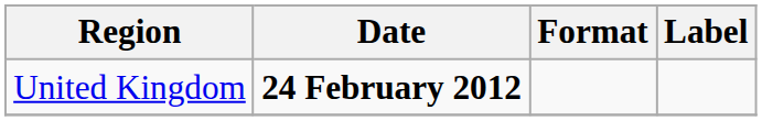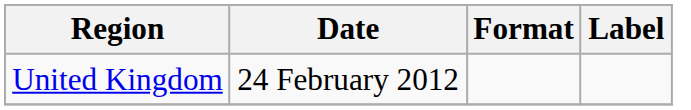United Kingdom | Date: bold -> normal
